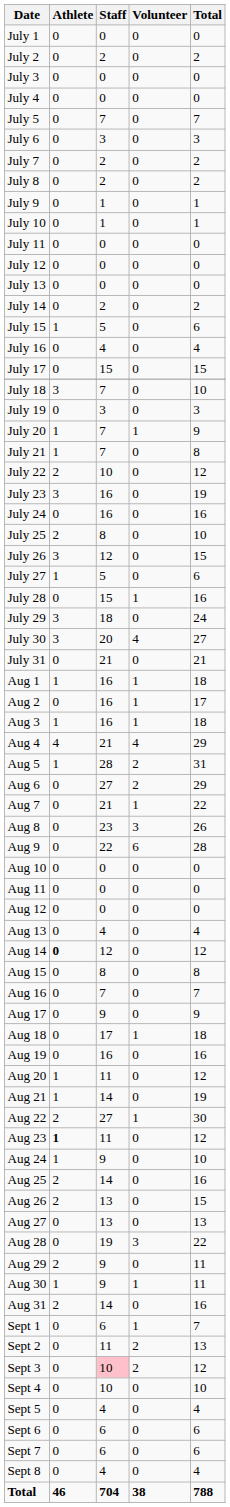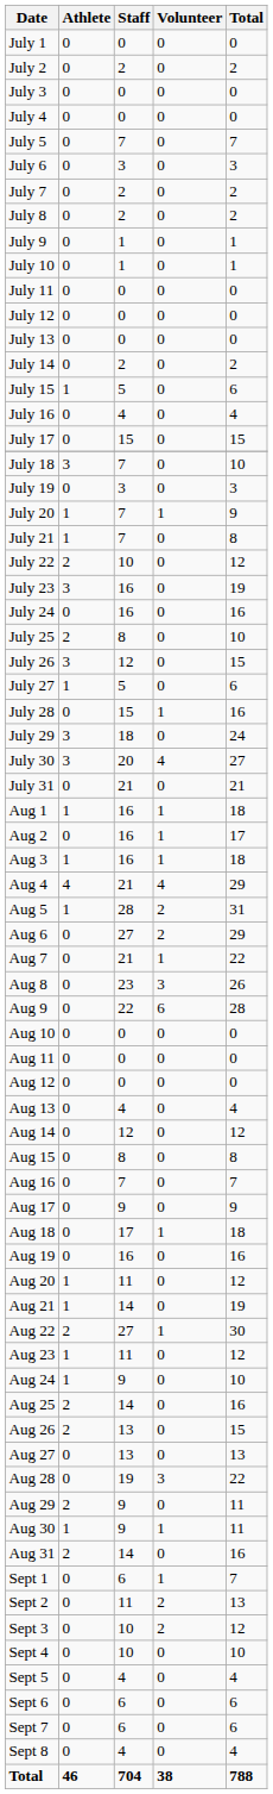Aug 14 | Athlete: bold -> normal
Aug 23 | Athlete: bold -> normal
Sept 3 | Staff: pink background -> no background
